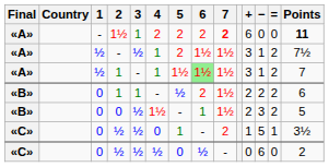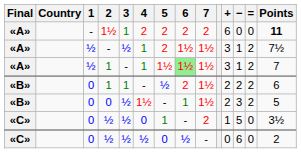row 2 | 7: bold -> normal
row 7 | =: 1 -> 0
